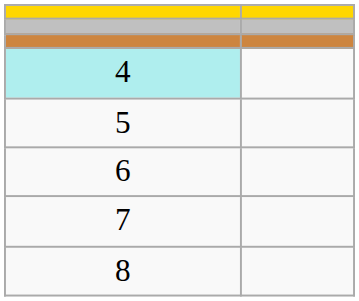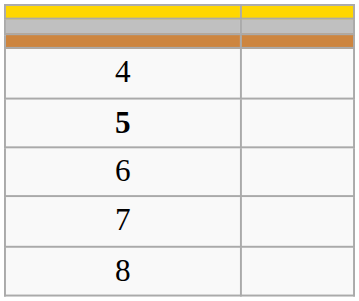row 4 | column 1: paleturquoise background -> no background
row 5 | column 1: normal -> bold
